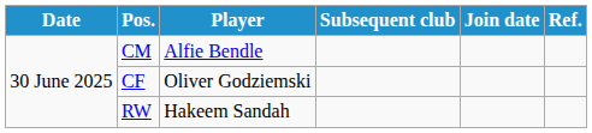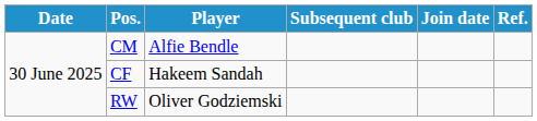CF | Player: Oliver Godziemski -> Hakeem Sandah
RW | Player: Hakeem Sandah -> Oliver Godziemski
